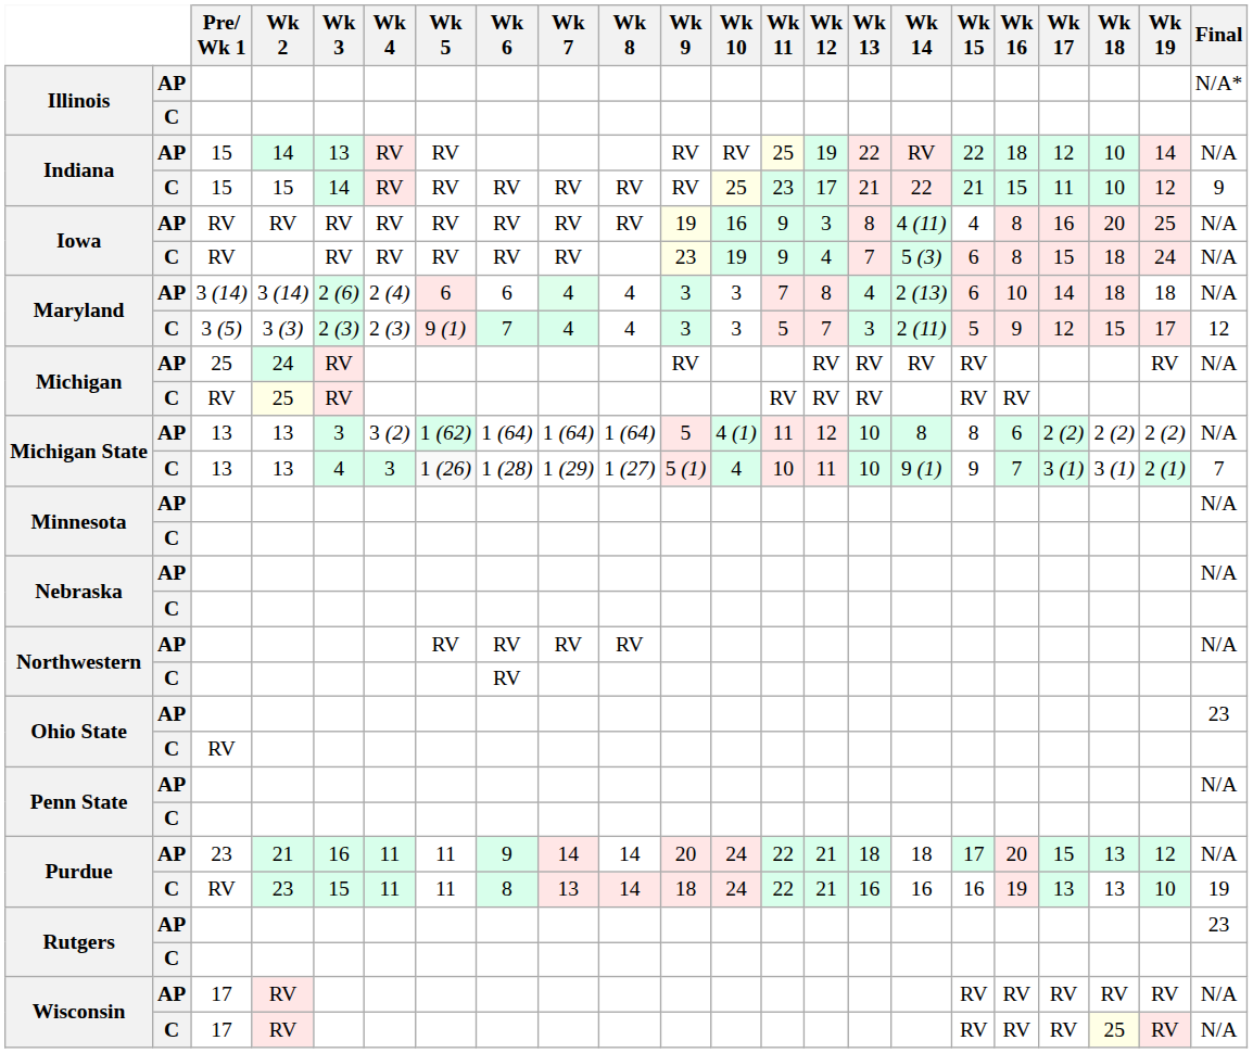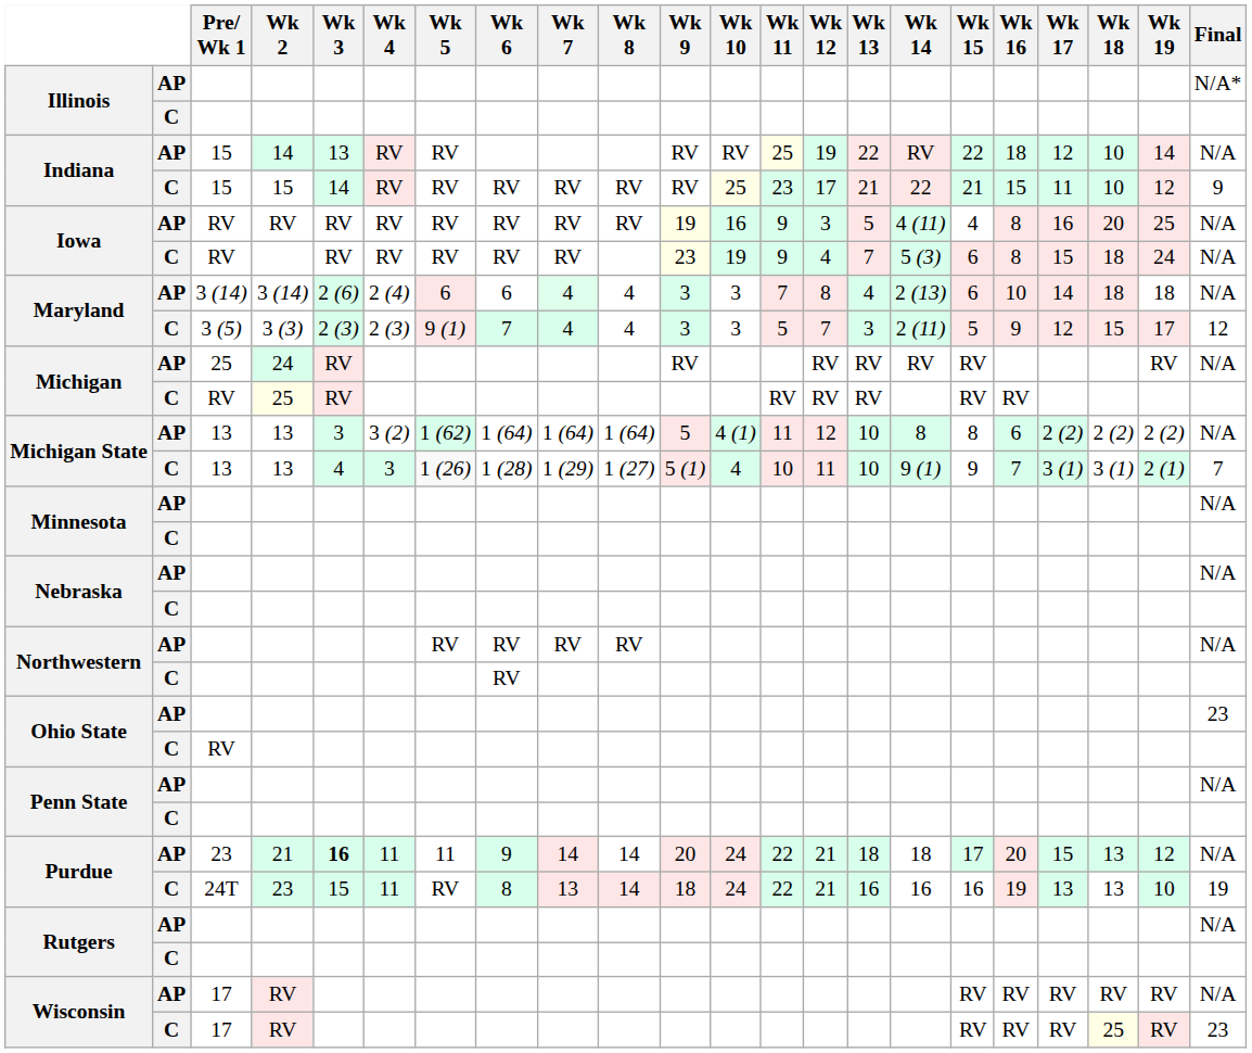Iowa / AP | Wk 13: 8 -> 5
Purdue / AP | Wk 3: normal -> bold
Purdue / C | Pre/ Wk 1: RV -> 24T
Purdue / C | Wk 5: 11 -> RV
Rutgers / AP | Final: 23 -> N/A
Wisconsin / C | Final: N/A -> 23
